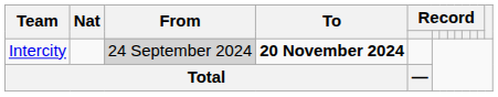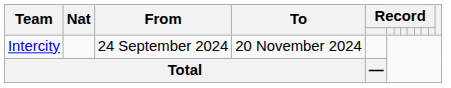Intercity | From: lightgrey background -> no background
Intercity | To: bold -> normal
